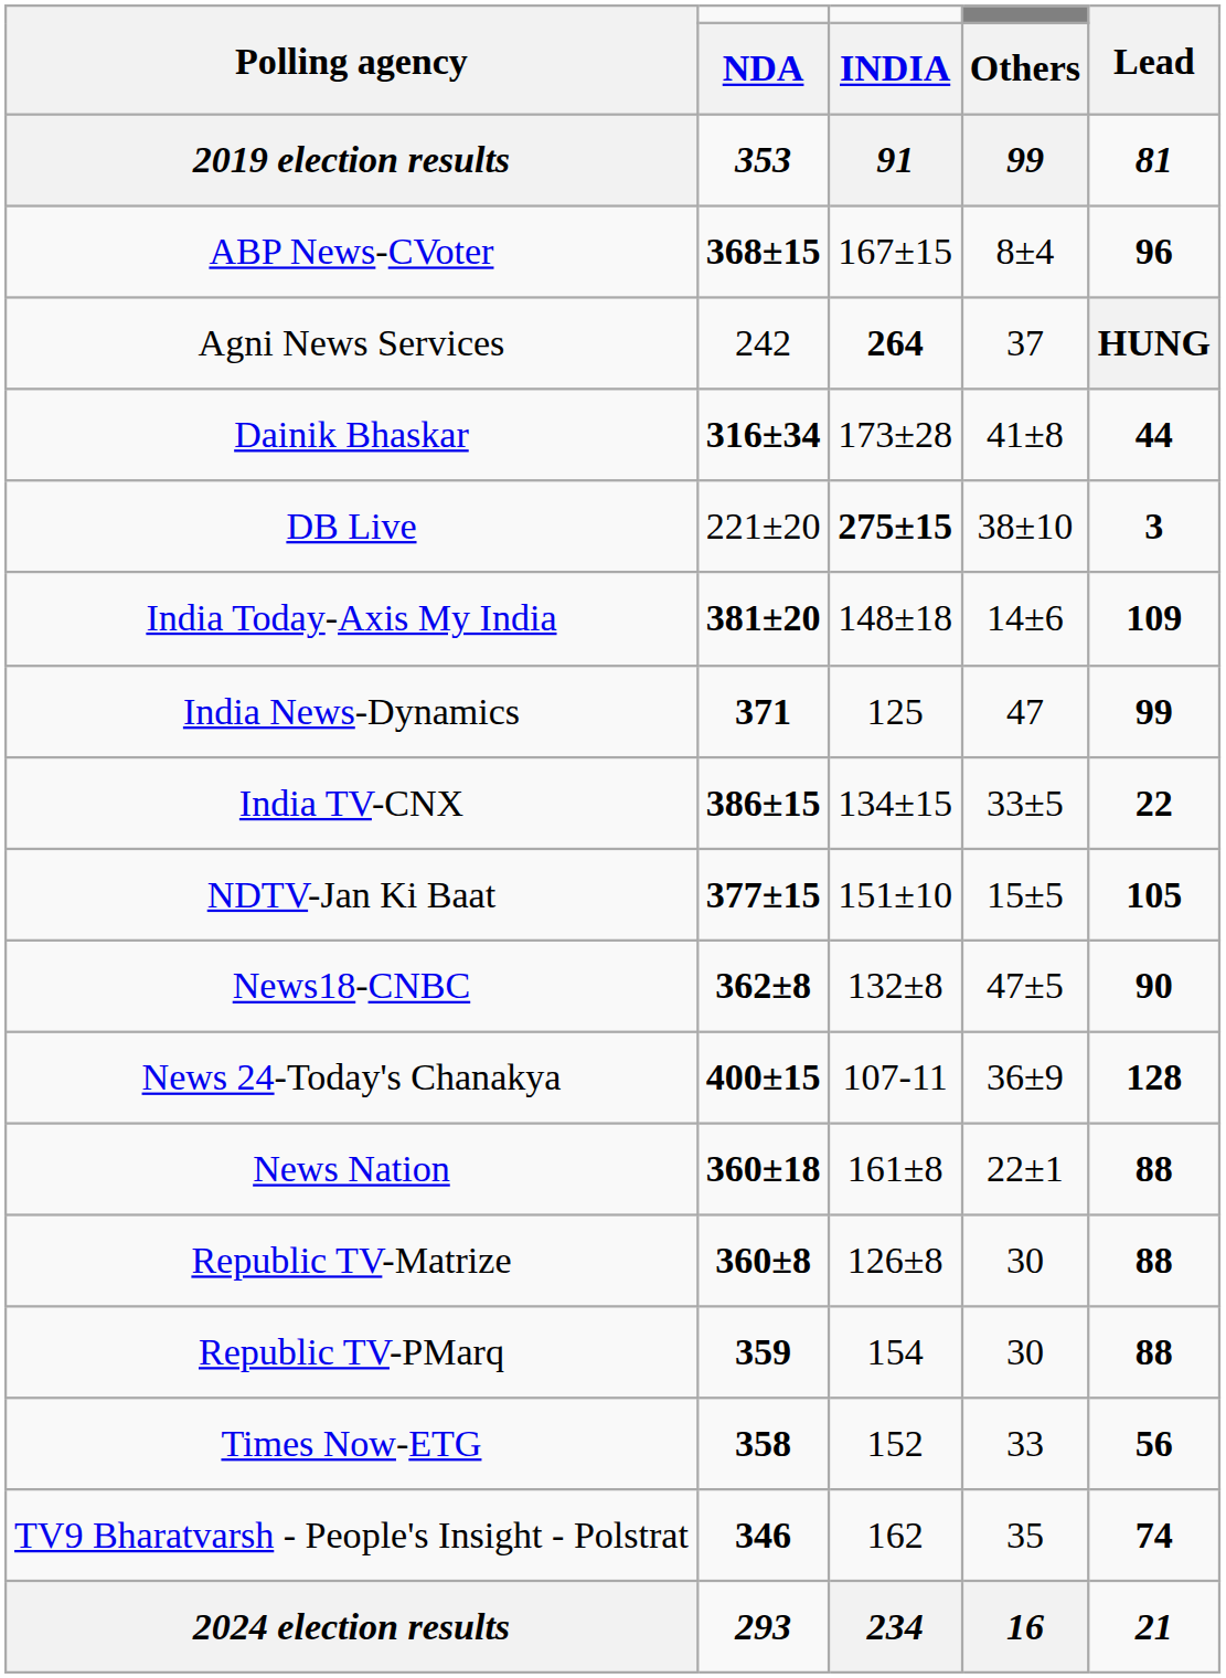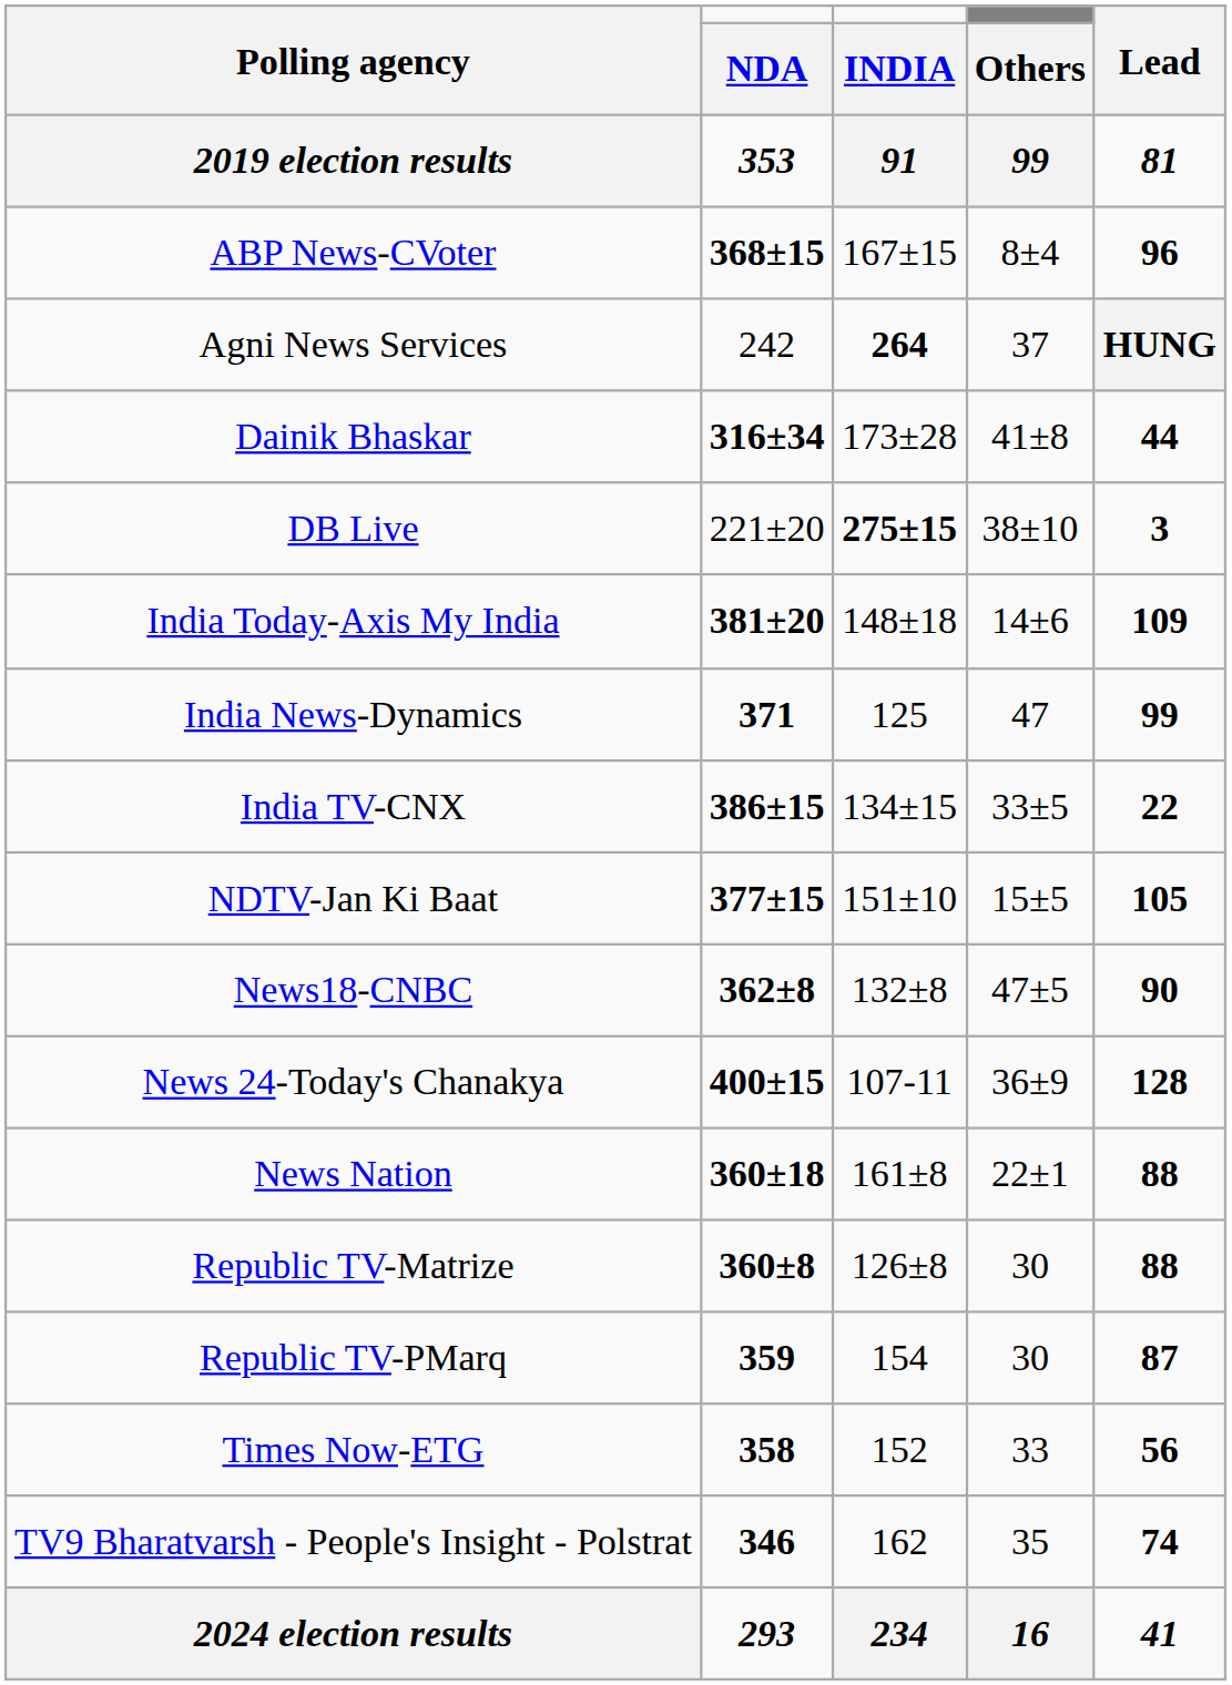Republic TV-PMarq | Lead: 88 -> 87
2024 election results | Lead: 21 -> 41
